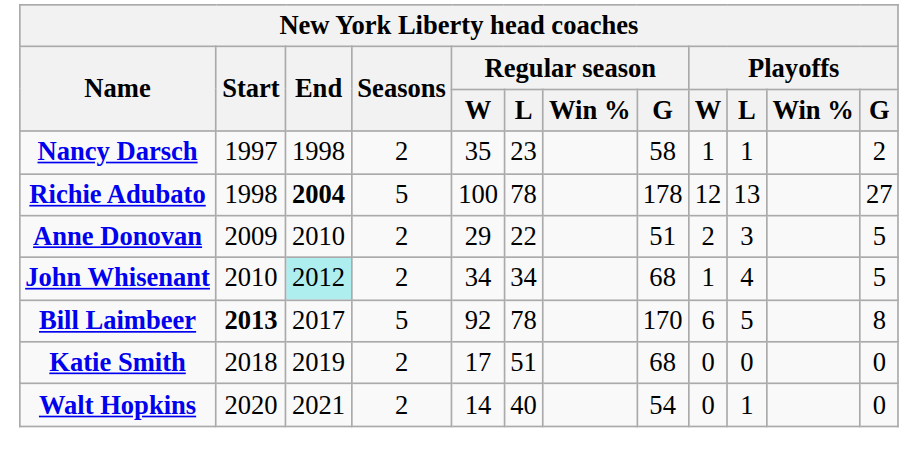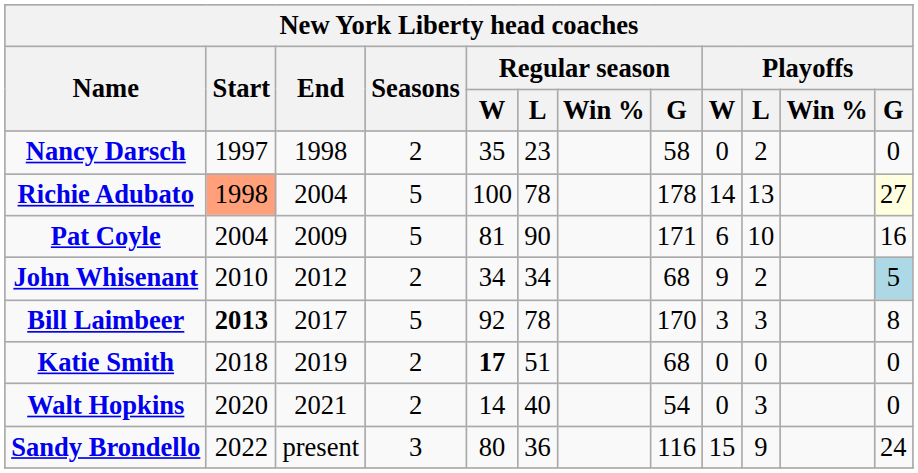Nancy Darsch | Playoffs / W: 1 -> 0
Nancy Darsch | Playoffs / L: 1 -> 2
Nancy Darsch | Playoffs / G: 2 -> 0
Richie Adubato | Start: no background -> lightsalmon background
Richie Adubato | End: bold -> normal
Richie Adubato | Playoffs / W: 12 -> 14
Richie Adubato | Playoffs / G: no background -> lightyellow background
+ row: Pat Coyle | 2004 | 2009 | 5 | 81 | 90 | 171 | 6 | 10 | 16
- row: Anne Donovan | 2009 | 2010 | 2 | 29 | 22 | 51 | 2 | 3 | 5
John Whisenant | End: paleturquoise background -> no background
John Whisenant | Playoffs / W: 1 -> 9
John Whisenant | Playoffs / L: 4 -> 2
John Whisenant | Playoffs / G: no background -> lightblue background
Bill Laimbeer | Playoffs / W: 6 -> 3
Bill Laimbeer | Playoffs / L: 5 -> 3
Katie Smith | Regular season / W: normal -> bold
Walt Hopkins | Playoffs / L: 1 -> 3
+ row: Sandy Brondello | 2022 | present | 3 | 80 | 36 | 116 | 15 | 9 | 24
